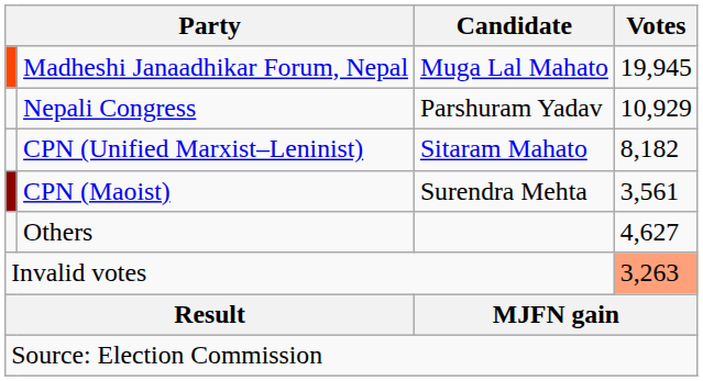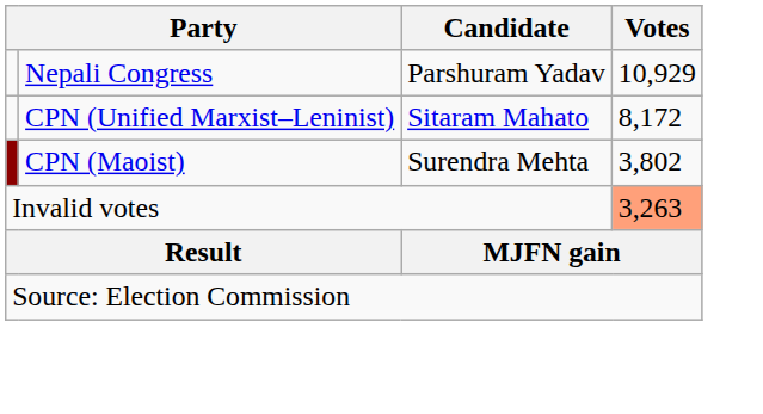- row: Madheshi Janaadhikar Forum, Nepal | Muga Lal Mahato | 19,945
CPN (Unified Marxist–Leninist) | Votes: 8,182 -> 8,172
CPN (Maoist) | Votes: 3,561 -> 3,802
- row: Others | 4,627
